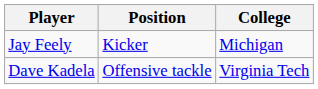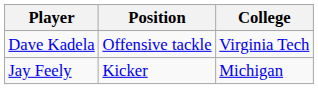rows swapped: Jay Feely <-> Dave Kadela
